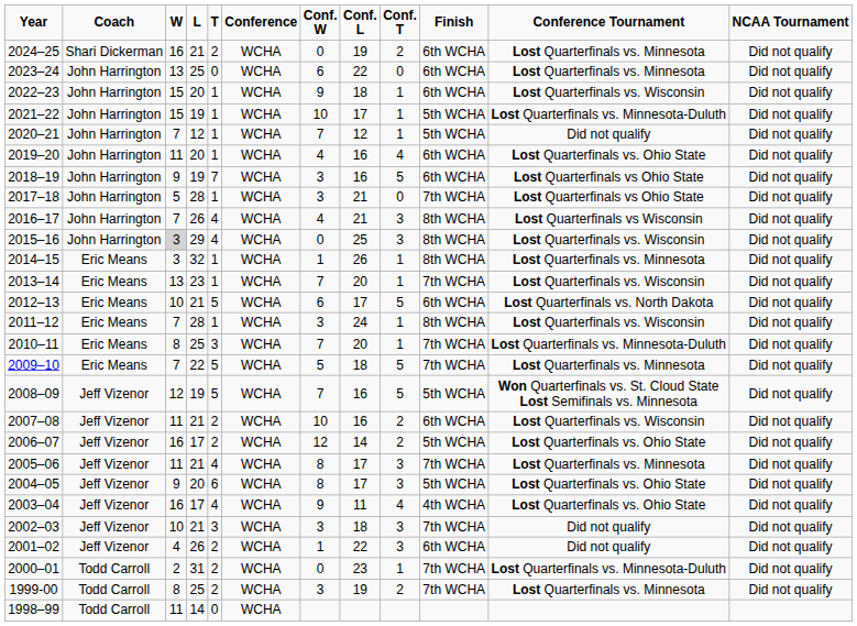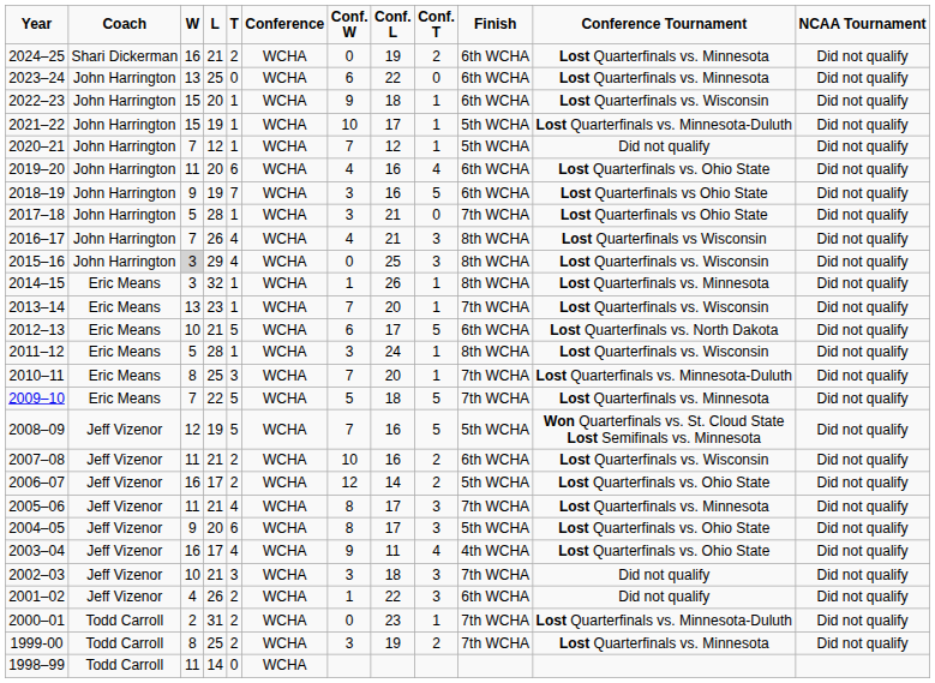2019–20 | T: 1 -> 6
2011–12 | W: 7 -> 5
